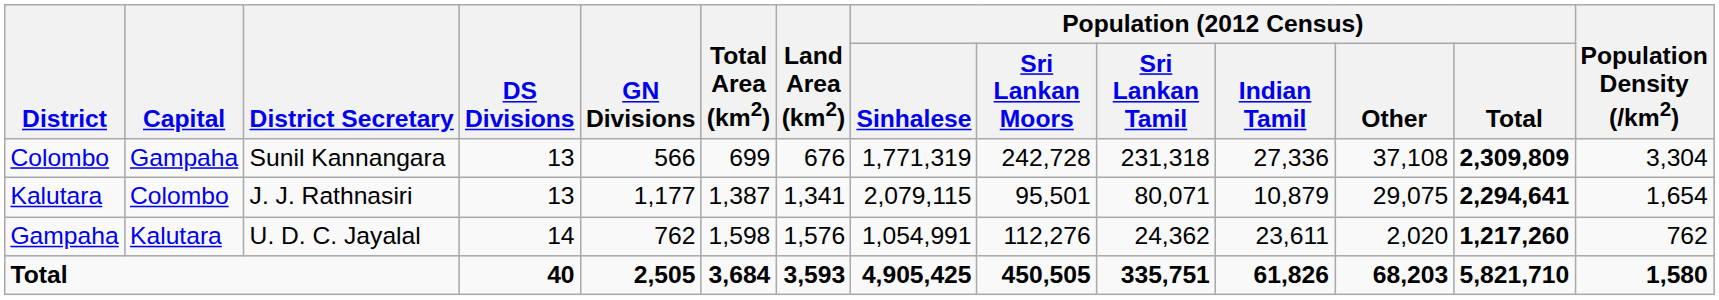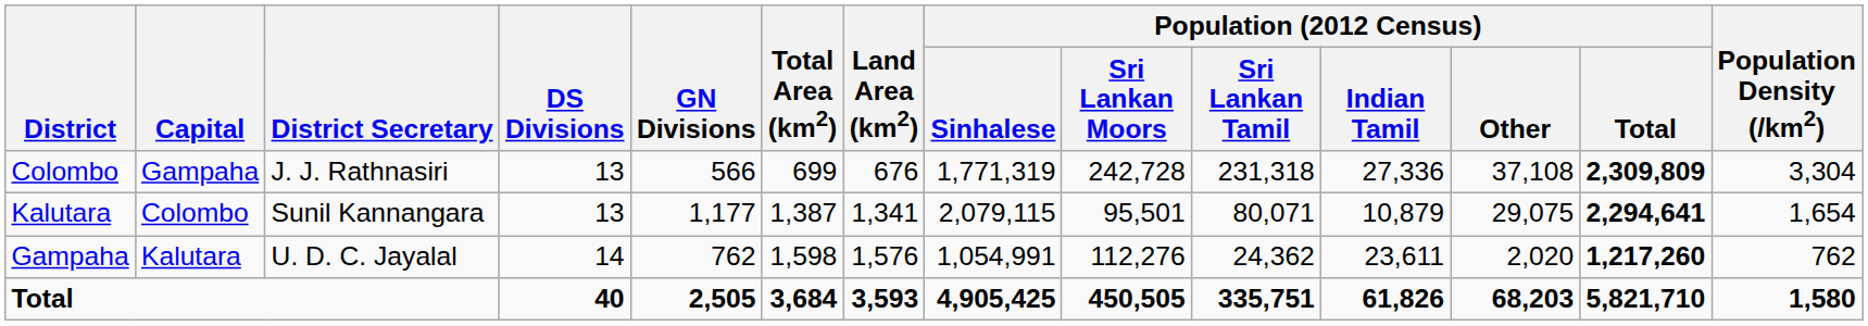row 3 | District Secretary: Sunil Kannangara -> J. J. Rathnasiri
row 4 | District Secretary: J. J. Rathnasiri -> Sunil Kannangara
